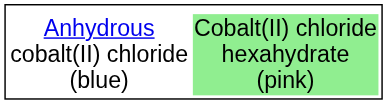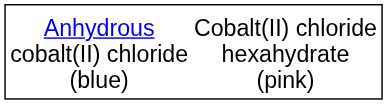Anhydrous cobalt(II) chloride (blue) | column 2: lightgreen background -> no background
